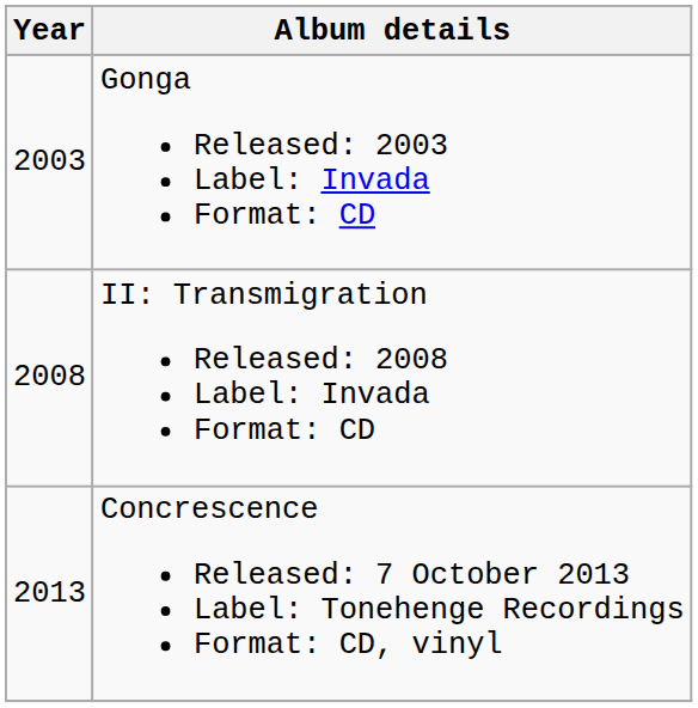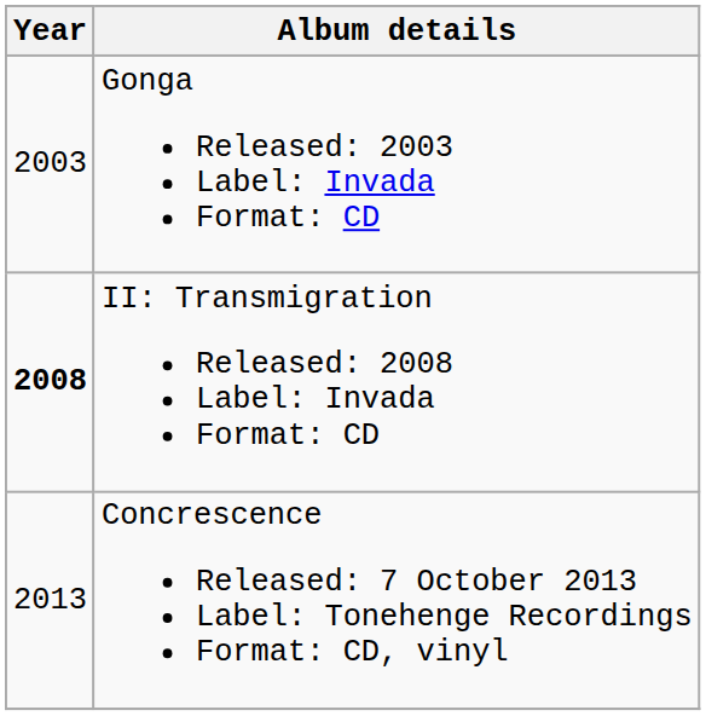II: Transmigration Released: 2008 Label: Invada Format: CD | Year: normal -> bold
